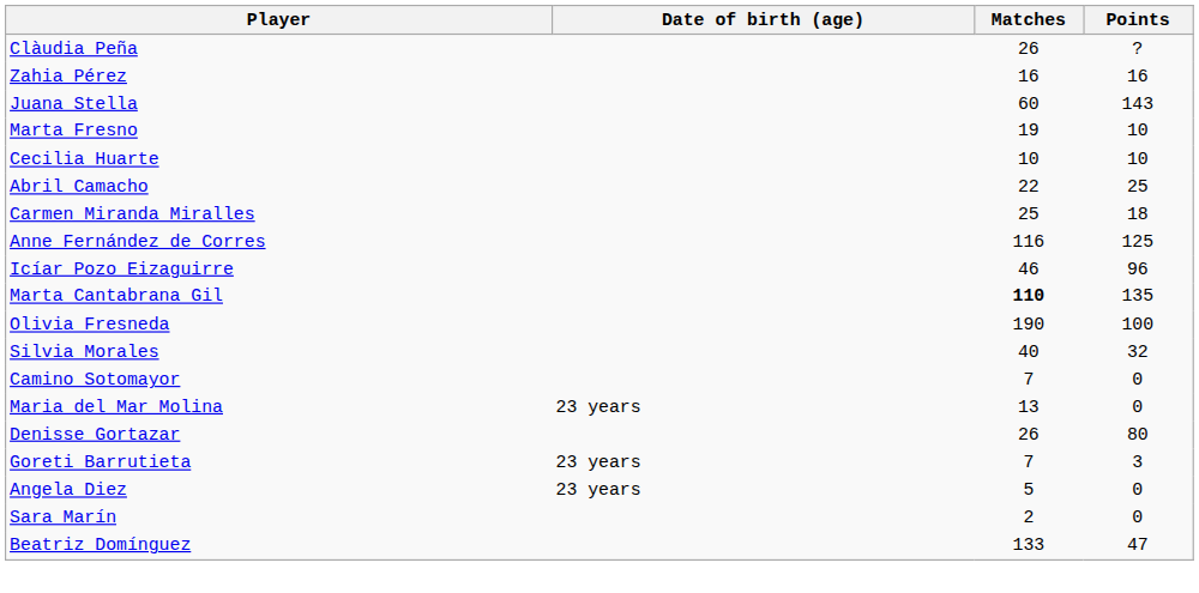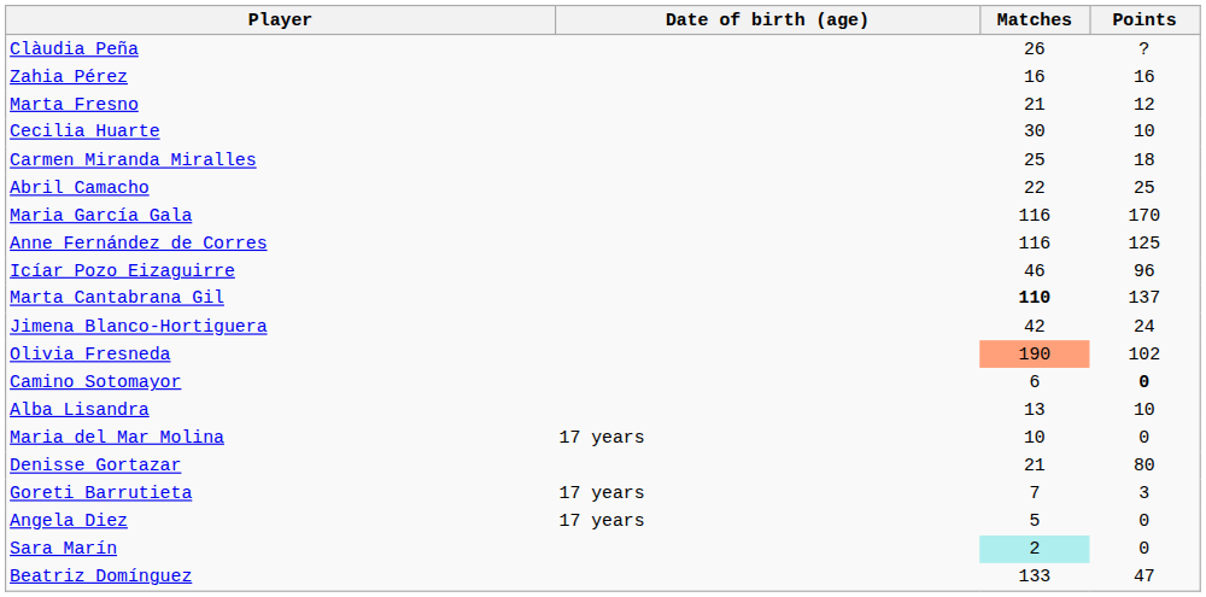- row: Juana Stella | 60 | 143
Marta Fresno | Matches: 19 -> 21
Marta Fresno | Points: 10 -> 12
Cecilia Huarte | Matches: 10 -> 30
rows swapped: Abril Camacho <-> Carmen Miranda Miralles
+ row: Maria García Gala | 116 | 170
Marta Cantabrana Gil | Points: 135 -> 137
+ row: Jimena Blanco-Hortiguera | 42 | 24
Olivia Fresneda | Matches: no background -> lightsalmon background
Olivia Fresneda | Points: 100 -> 102
- row: Silvia Morales | 40 | 32
Camino Sotomayor | Matches: 7 -> 6
Camino Sotomayor | Points: normal -> bold
+ row: Alba Lisandra | 13 | 10
Maria del Mar Molina | Date of birth (age): 23 years -> 17 years
Maria del Mar Molina | Matches: 13 -> 10
Denisse Gortazar | Matches: 26 -> 21
Goreti Barrutieta | Date of birth (age): 23 years -> 17 years
Angela Diez | Date of birth (age): 23 years -> 17 years
Sara Marín | Matches: no background -> paleturquoise background
